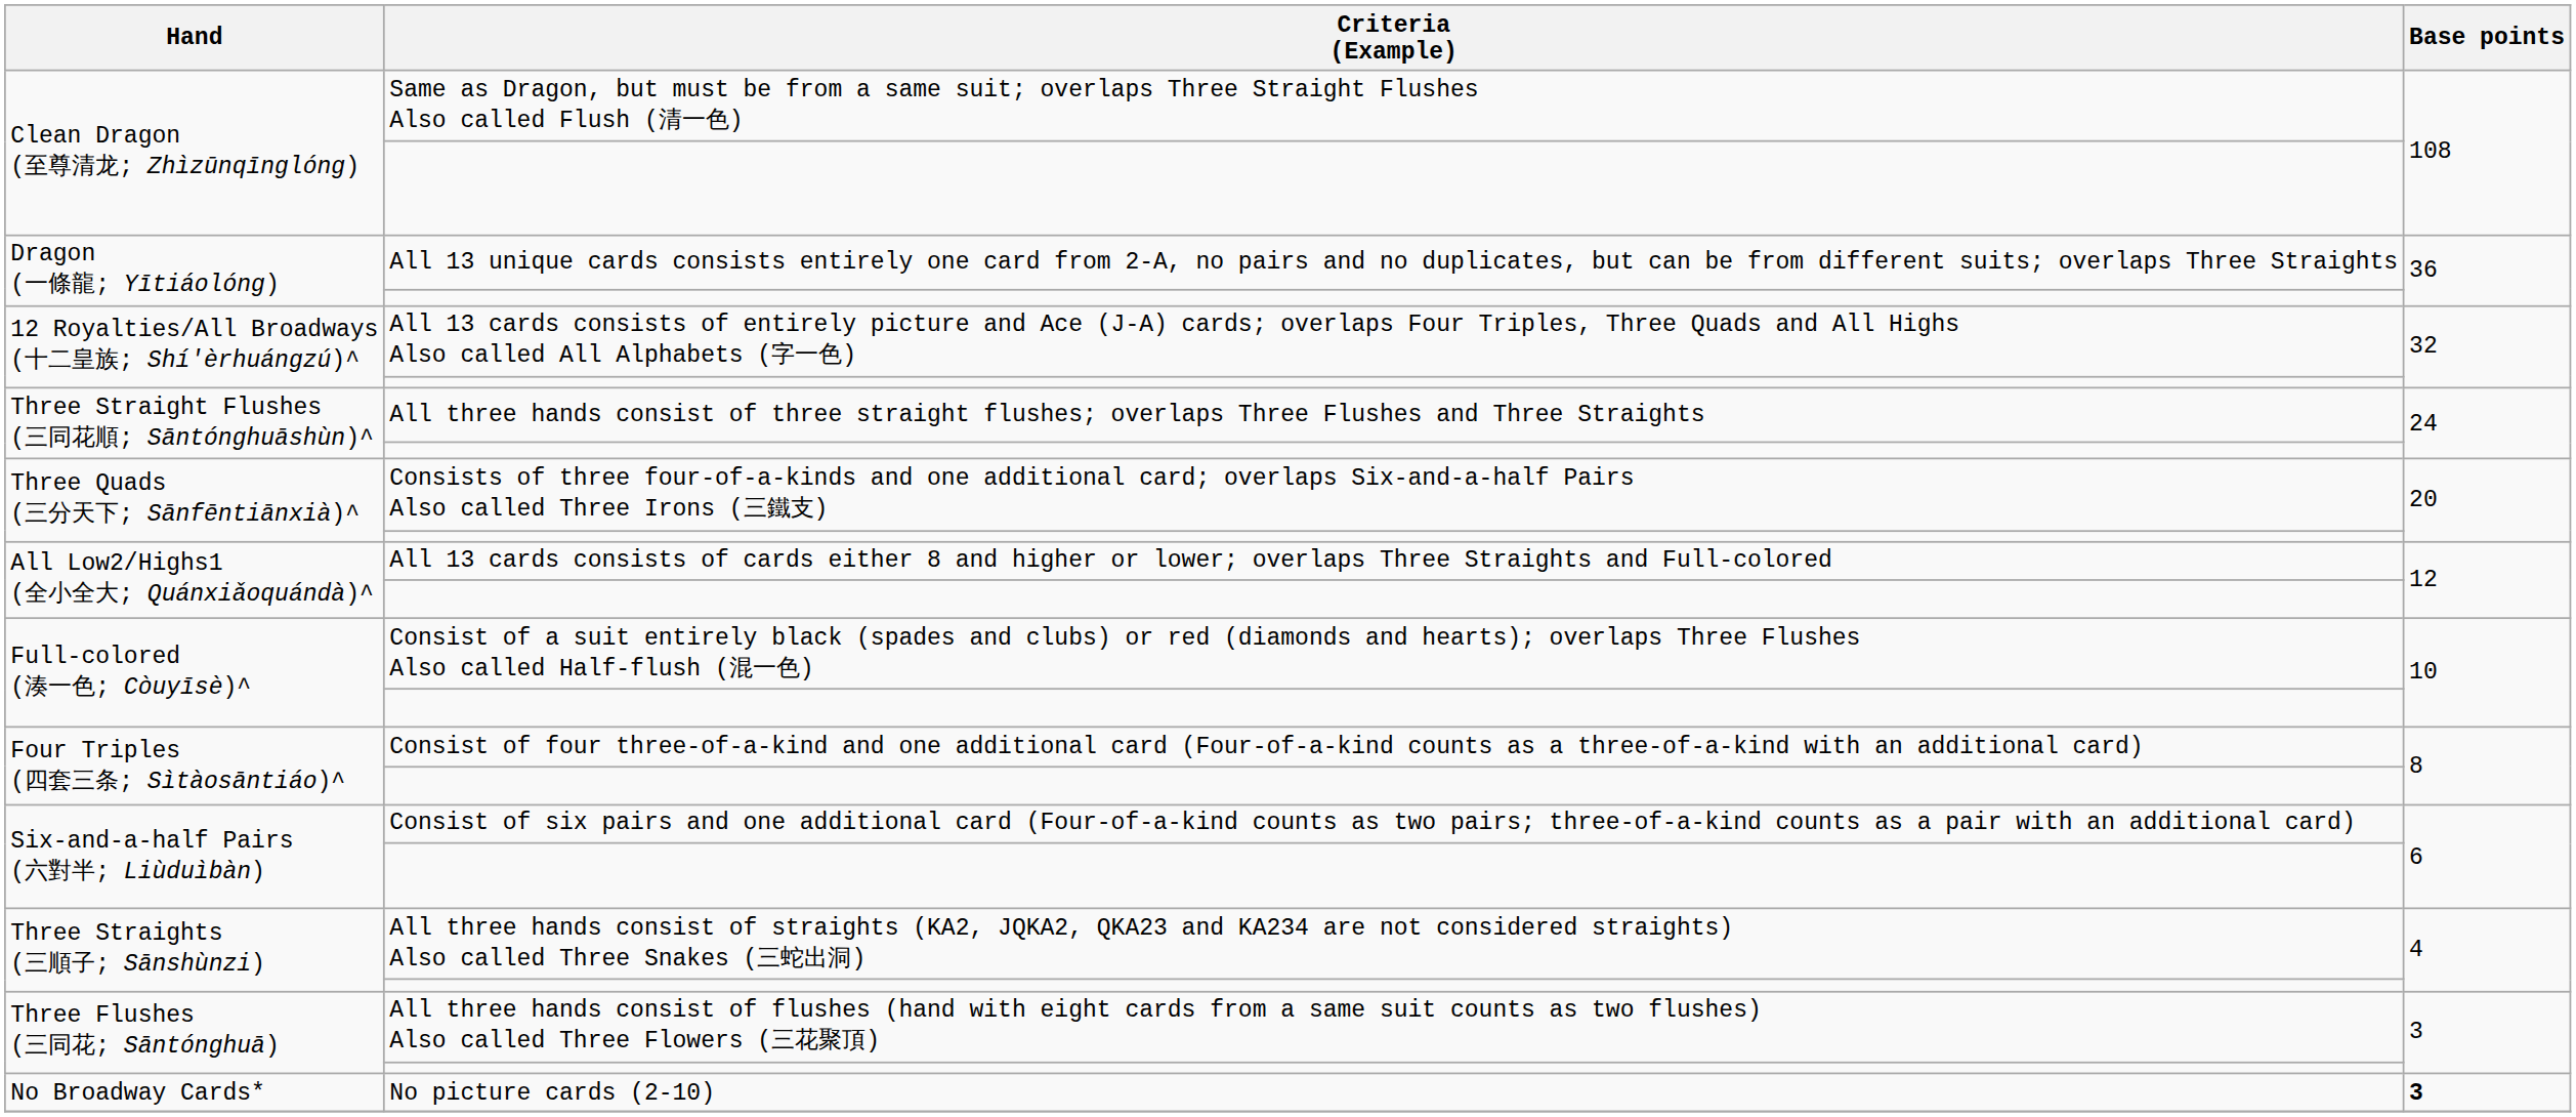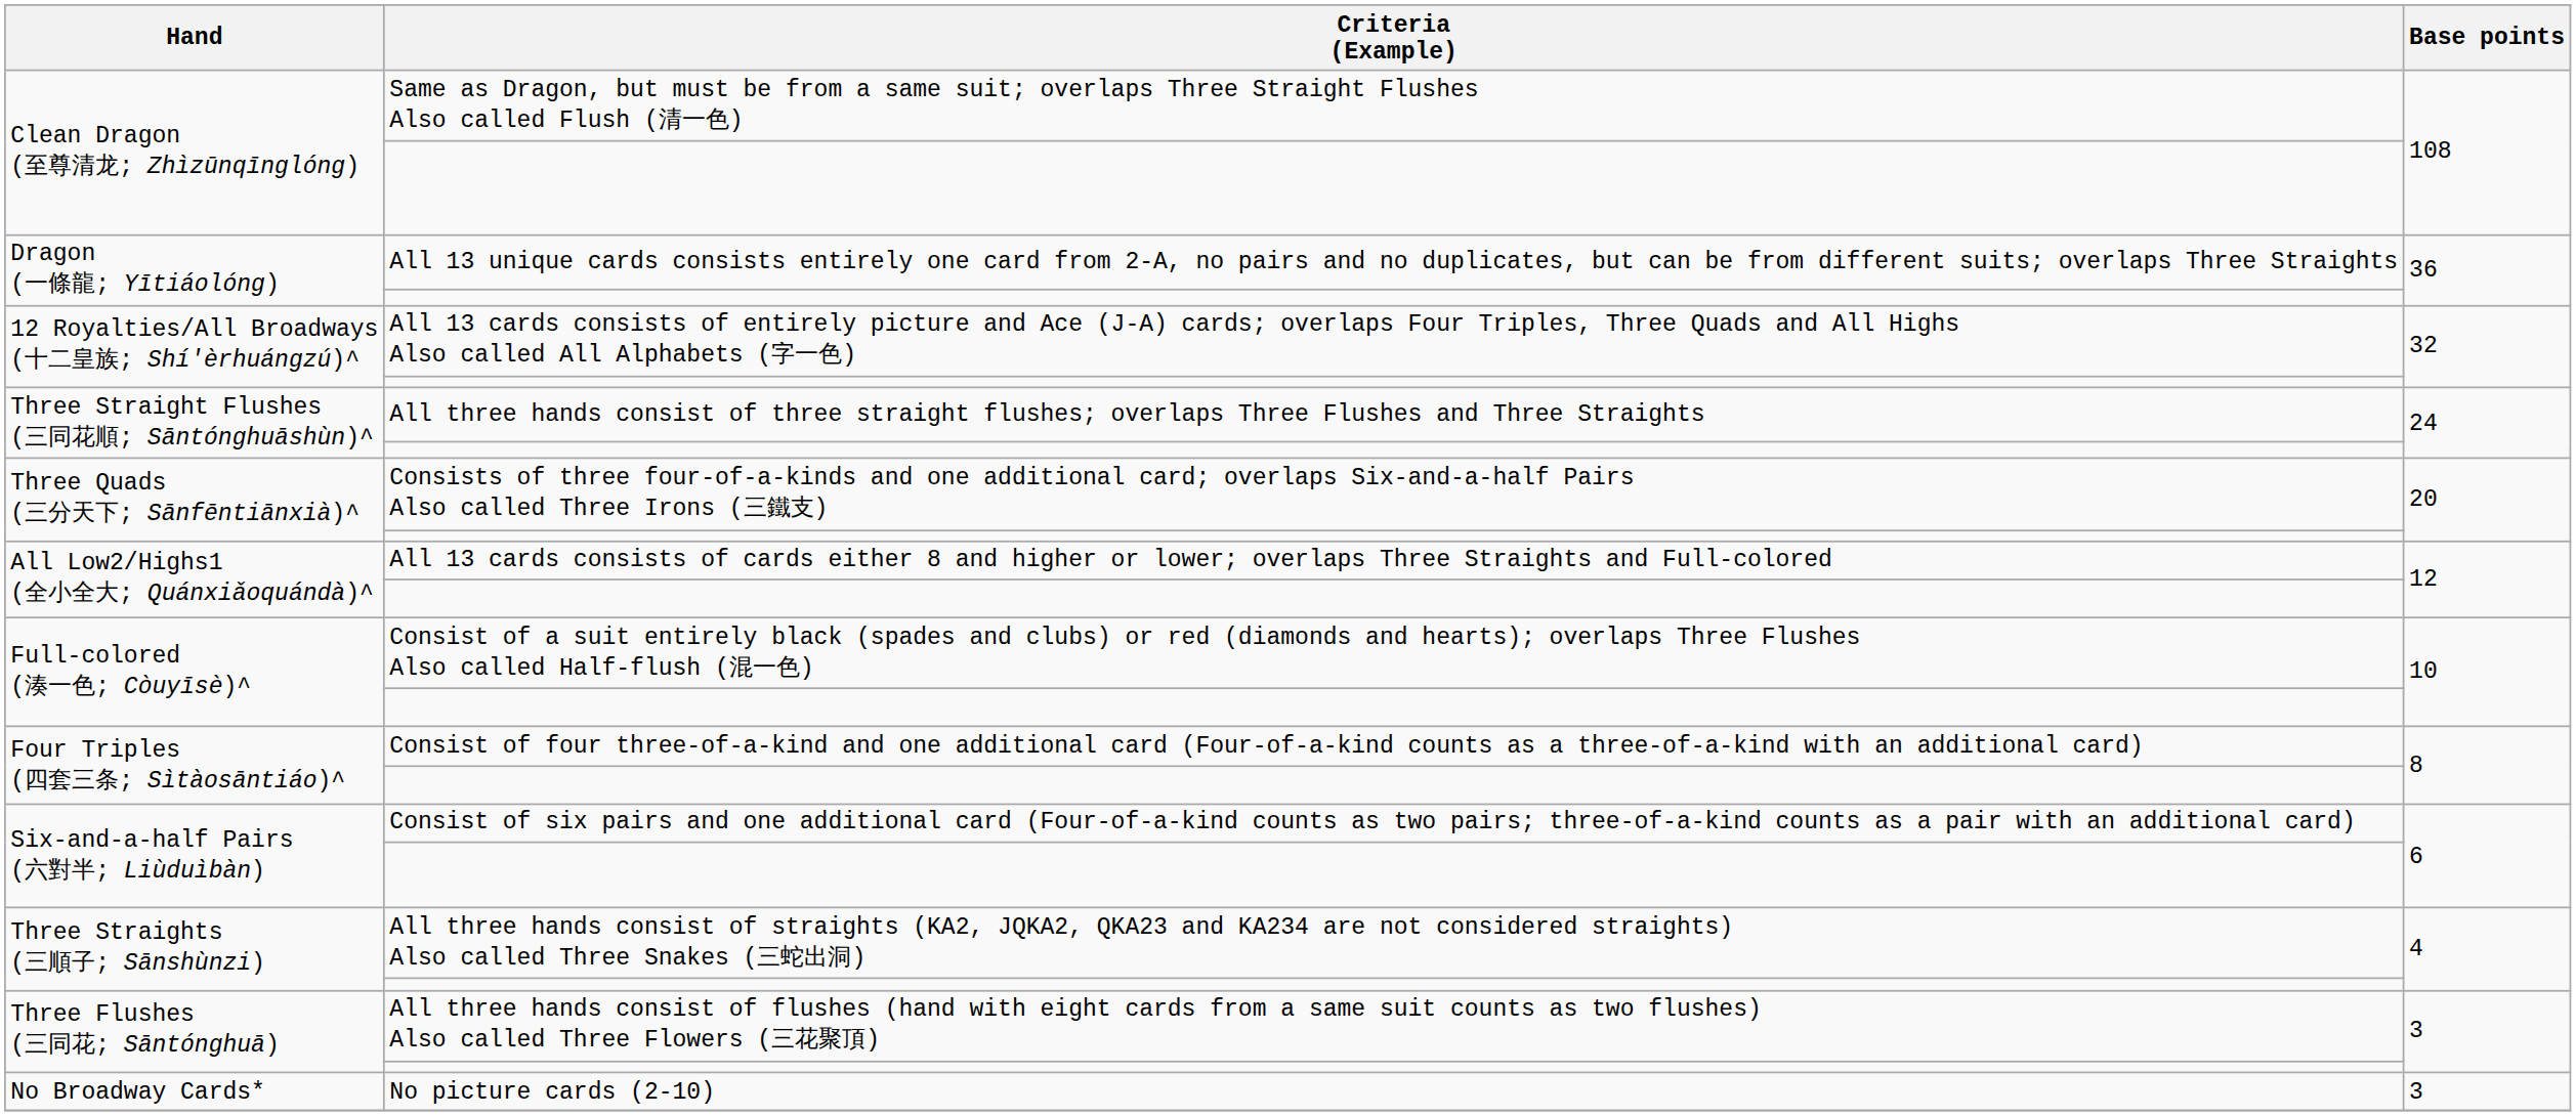No picture cards (2-10) | Base points: bold -> normal
